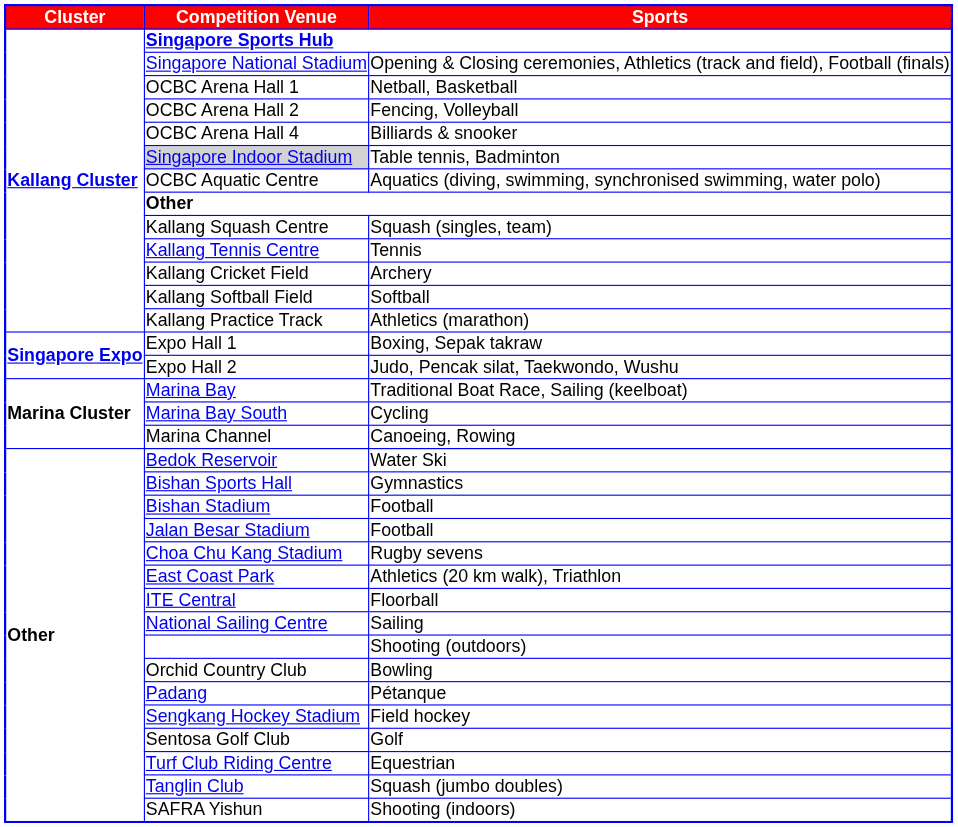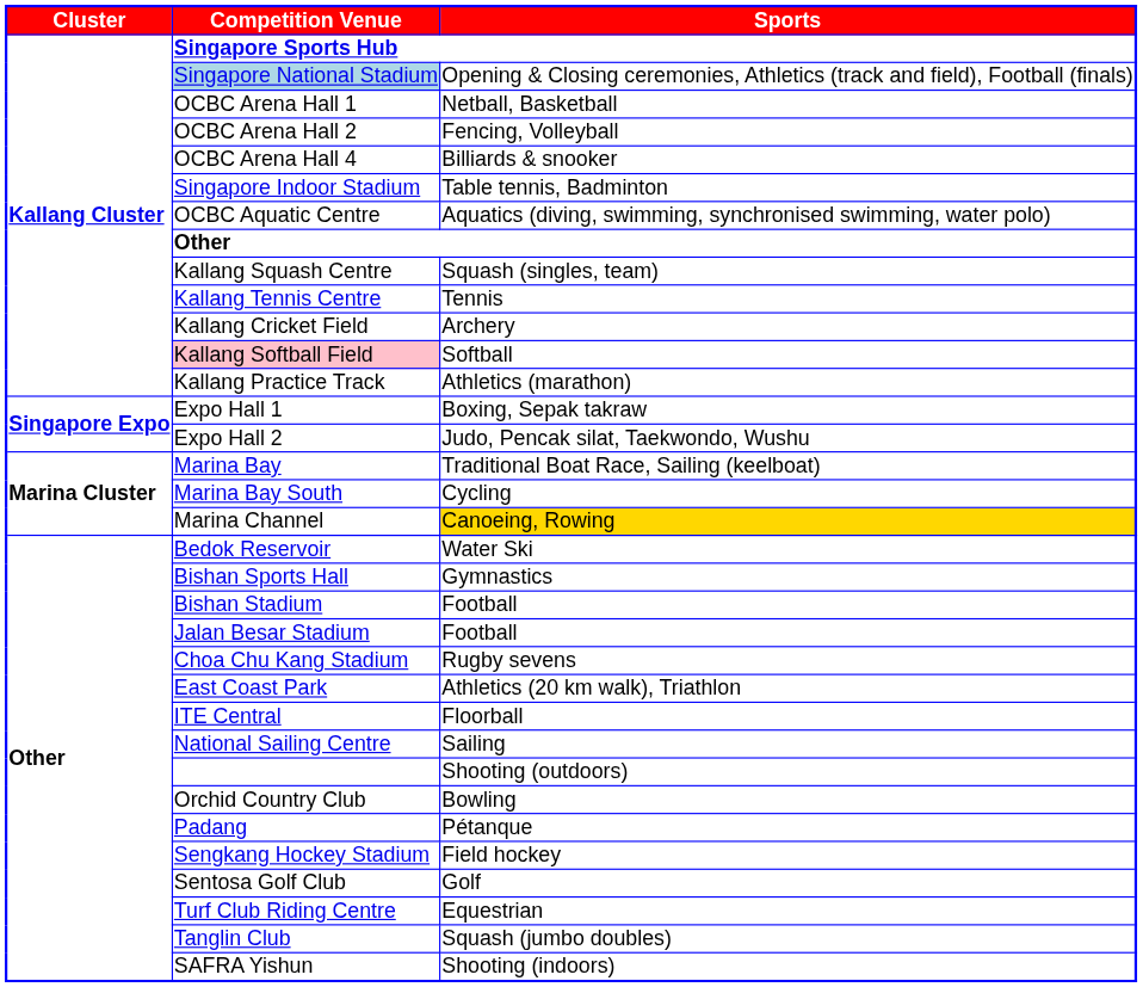Singapore National Stadium | column 2: no background -> lightblue background
Singapore Indoor Stadium | column 2: lightgrey background -> no background
Kallang Softball Field | column 2: no background -> pink background
Marina Channel | column 3: no background -> gold background
